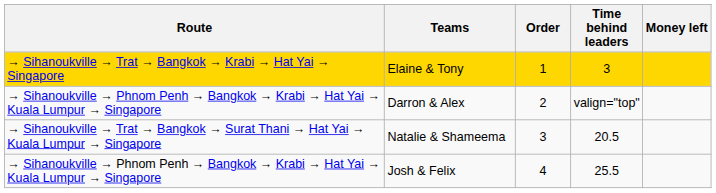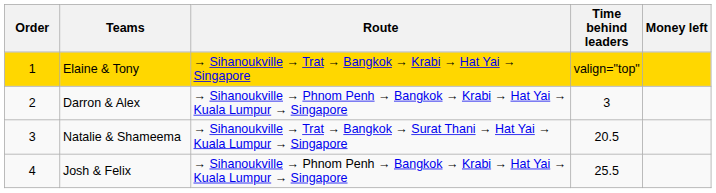columns swapped: Order <-> Route
Elaine & Tony | Time behind leaders: 3 -> valign="top"
Darron & Alex | Time behind leaders: valign="top" -> 3
